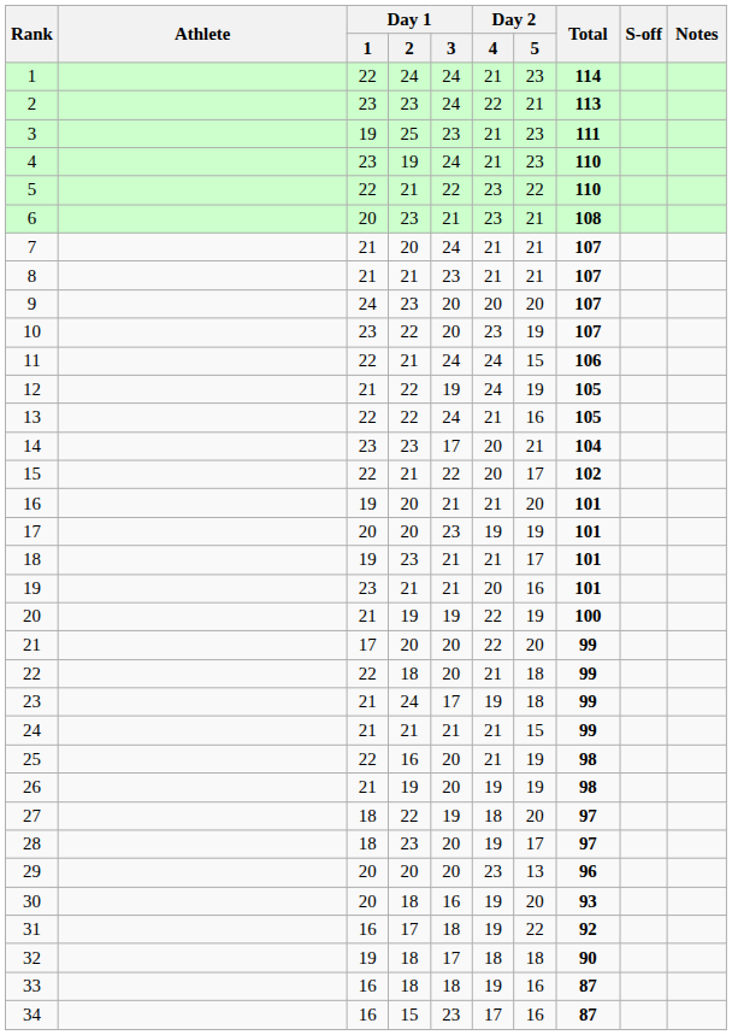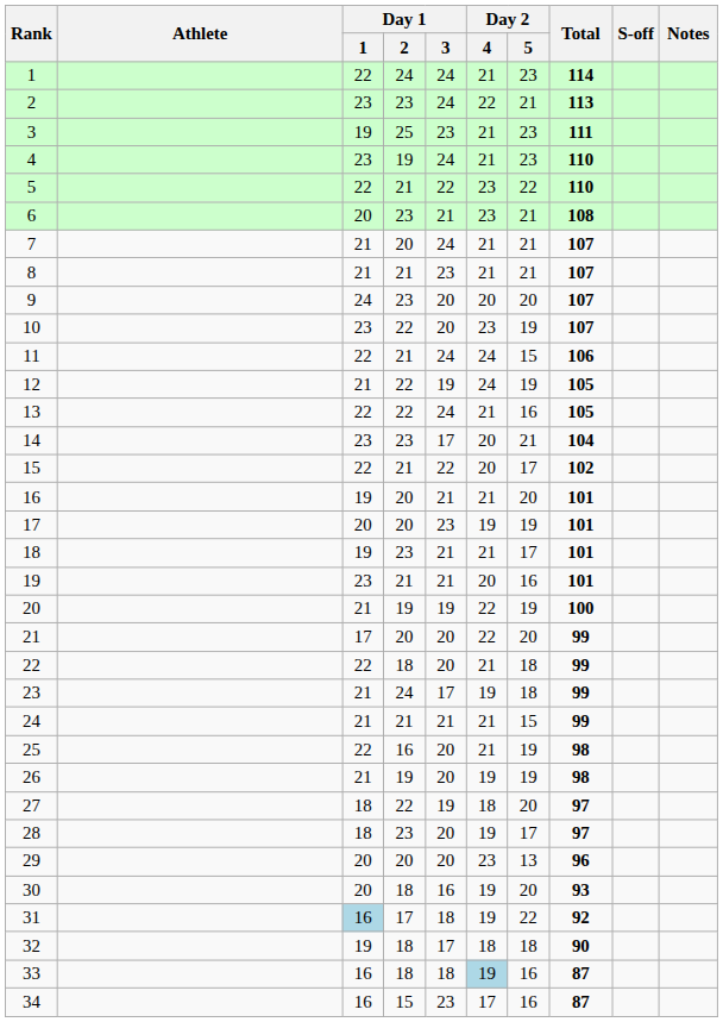31 | Day 1 / 1: no background -> lightblue background
33 | Day 2 / 4: no background -> lightblue background
